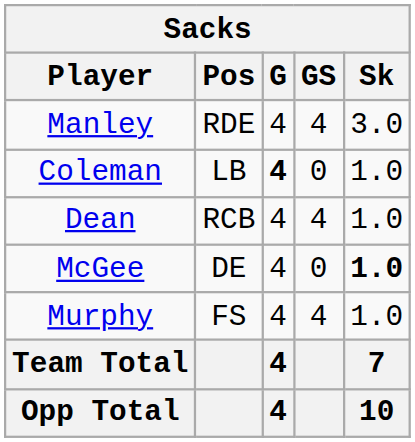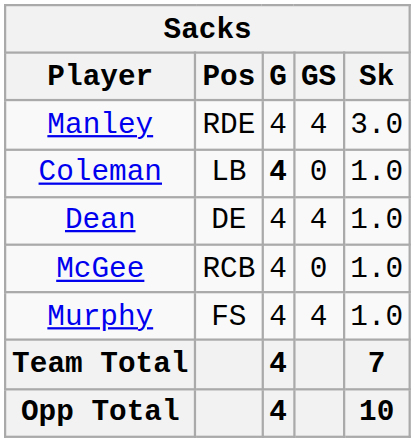Dean | Pos: RCB -> DE
McGee | Pos: DE -> RCB
McGee | Sk: bold -> normal
